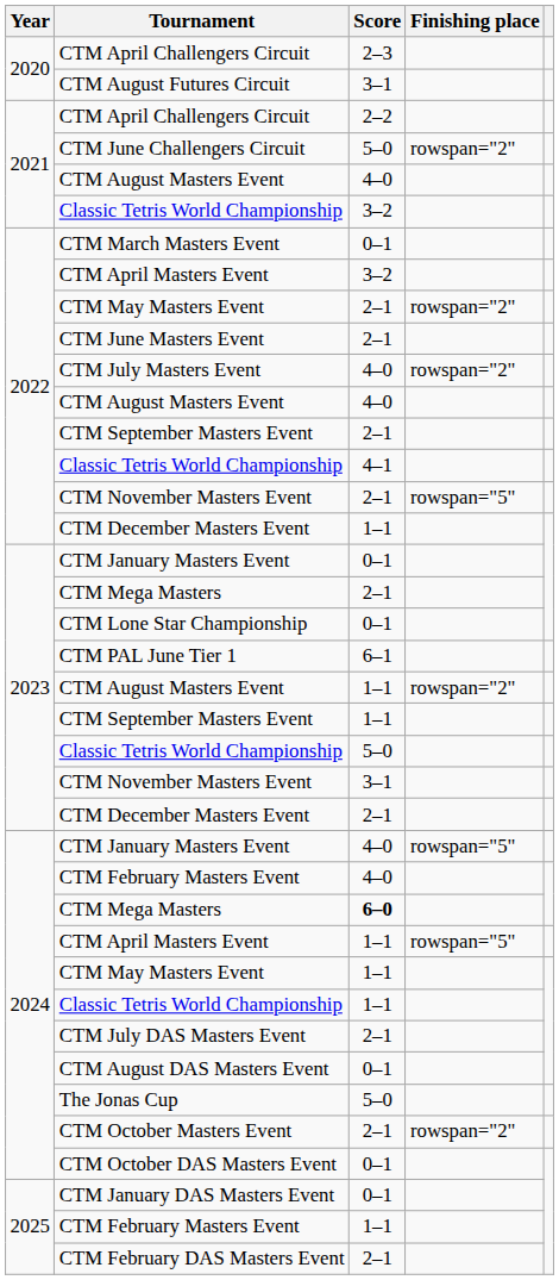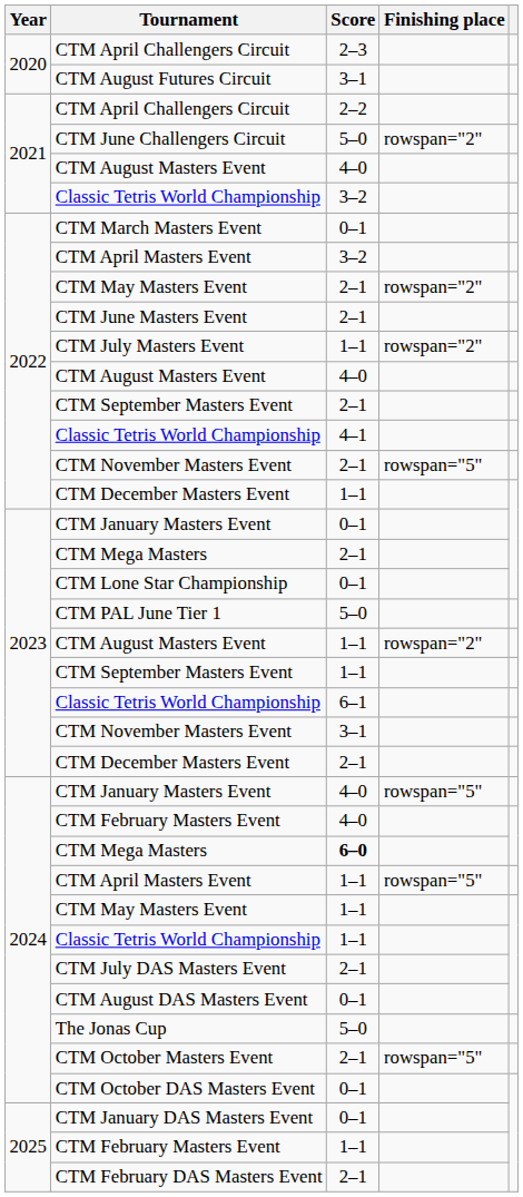CTM July Masters Event | Score: 4–0 -> 1–1
CTM PAL June Tier 1 | Score: 6–1 -> 5–0
2023 / Classic Tetris World Championship | Score: 5–0 -> 6–1
CTM October Masters Event | Finishing place: rowspan="2" -> rowspan="5"
